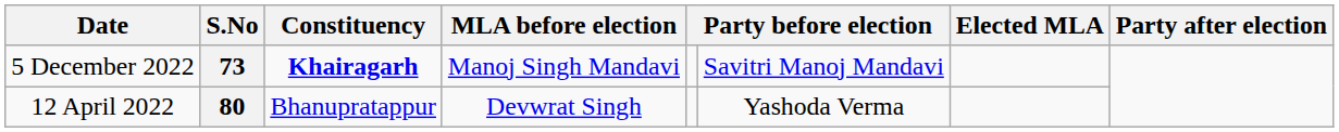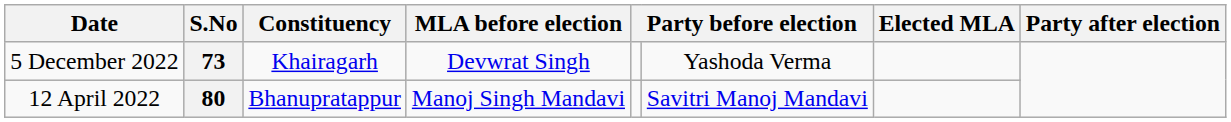73 | Constituency: bold -> normal
73 | MLA before election: Manoj Singh Mandavi -> Devwrat Singh
73 | column 6: Savitri Manoj Mandavi -> Yashoda Verma
80 | MLA before election: Devwrat Singh -> Manoj Singh Mandavi
80 | column 6: Yashoda Verma -> Savitri Manoj Mandavi
